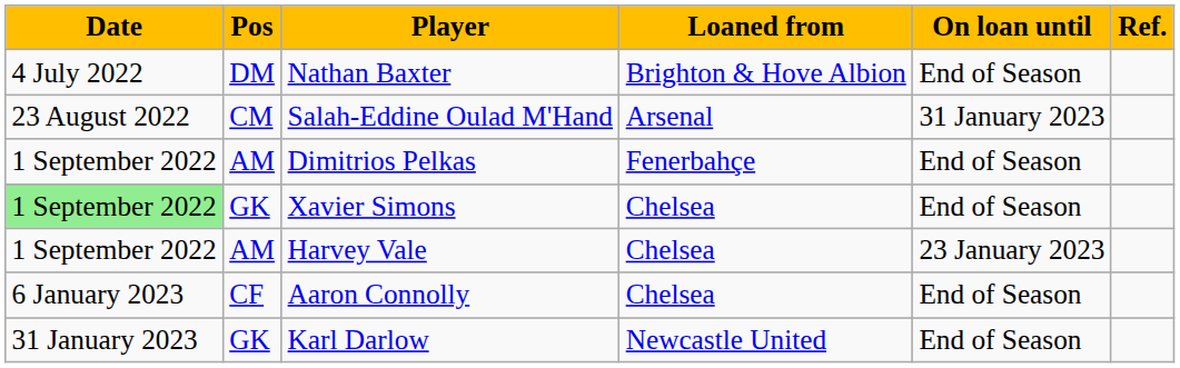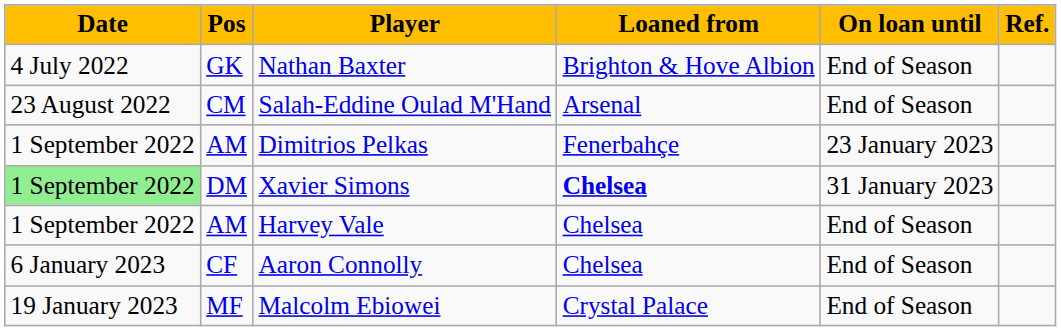Nathan Baxter | Pos: DM -> GK
Salah-Eddine Oulad M'Hand | On loan until: 31 January 2023 -> End of Season
Dimitrios Pelkas | On loan until: End of Season -> 23 January 2023
Xavier Simons | Pos: GK -> DM
Xavier Simons | Loaned from: normal -> bold
Xavier Simons | On loan until: End of Season -> 31 January 2023
Harvey Vale | On loan until: 23 January 2023 -> End of Season
+ row: 19 January 2023 | MF | Malcolm Ebiowei | Crystal Palace | End of Season
- row: 31 January 2023 | GK | Karl Darlow | Newcastle United | End of Season
